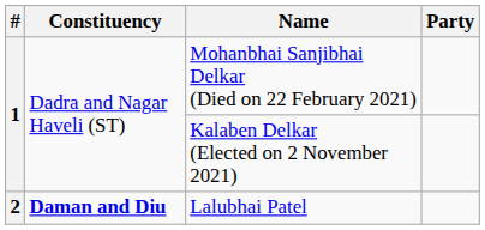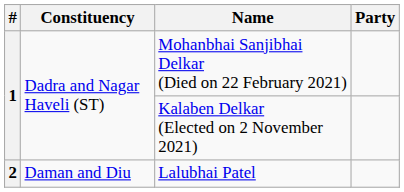Lalubhai Patel | Constituency: bold -> normal
